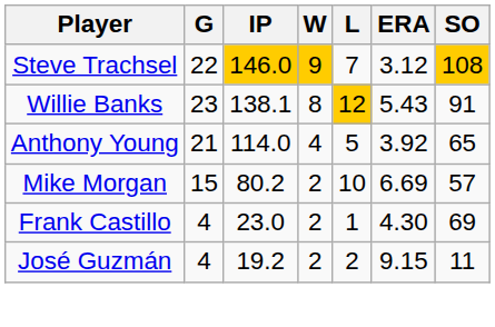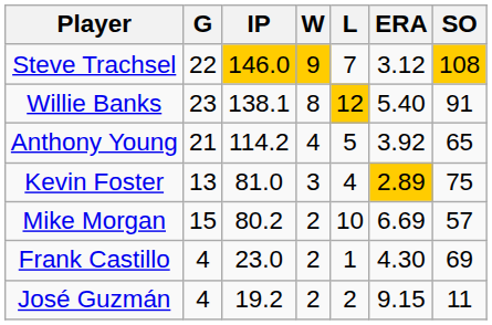Willie Banks | ERA: 5.43 -> 5.40
Anthony Young | IP: 114.0 -> 114.2
+ row: Kevin Foster | 13 | 81.0 | 3 | 4 | 2.89 | 75
